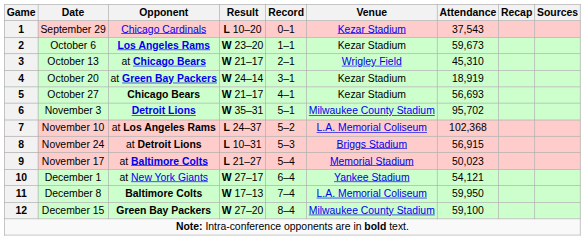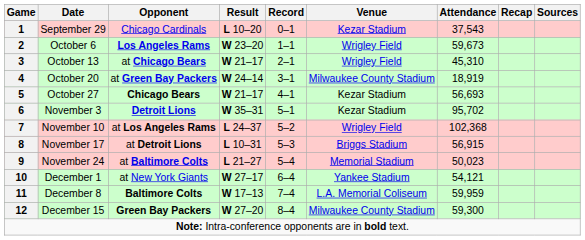2 | Venue: Kezar Stadium -> Wrigley Field
4 | Venue: Kezar Stadium -> Milwaukee County Stadium
6 | Venue: Milwaukee County Stadium -> Kezar Stadium
7 | Venue: L.A. Memorial Coliseum -> Wrigley Field
8 | Date: November 24 -> November 17
9 | Date: November 17 -> November 24
11 | Attendance: 59,950 -> 59,959
12 | Attendance: 59,100 -> 59,300
